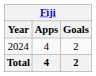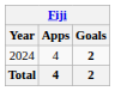2024 | Goals: normal -> bold
